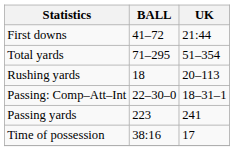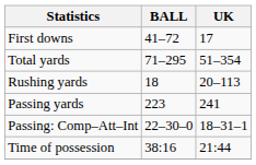First downs | UK: 21:44 -> 17
rows swapped: Passing yards <-> Passing: Comp–Att–Int
Time of possession | UK: 17 -> 21:44
